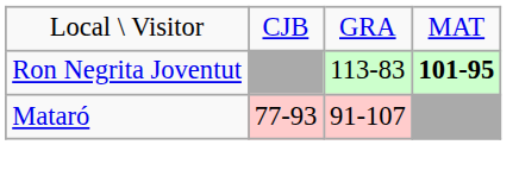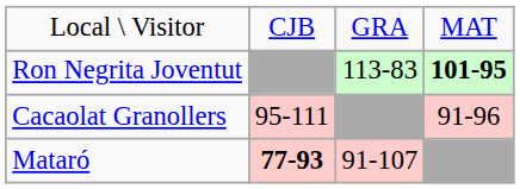+ row: Cacaolat Granollers | 95-111 | 91-96
Mataró | column 2: normal -> bold
